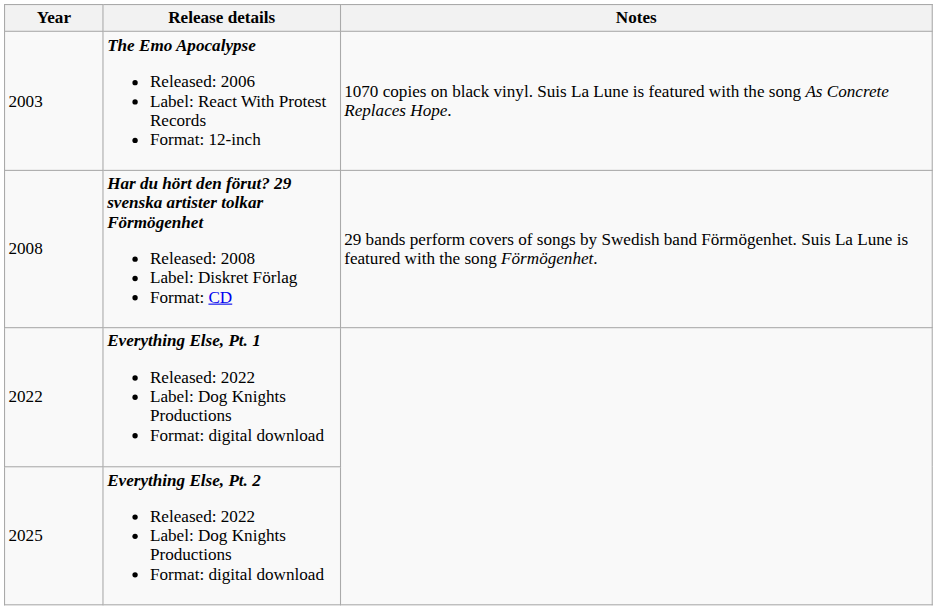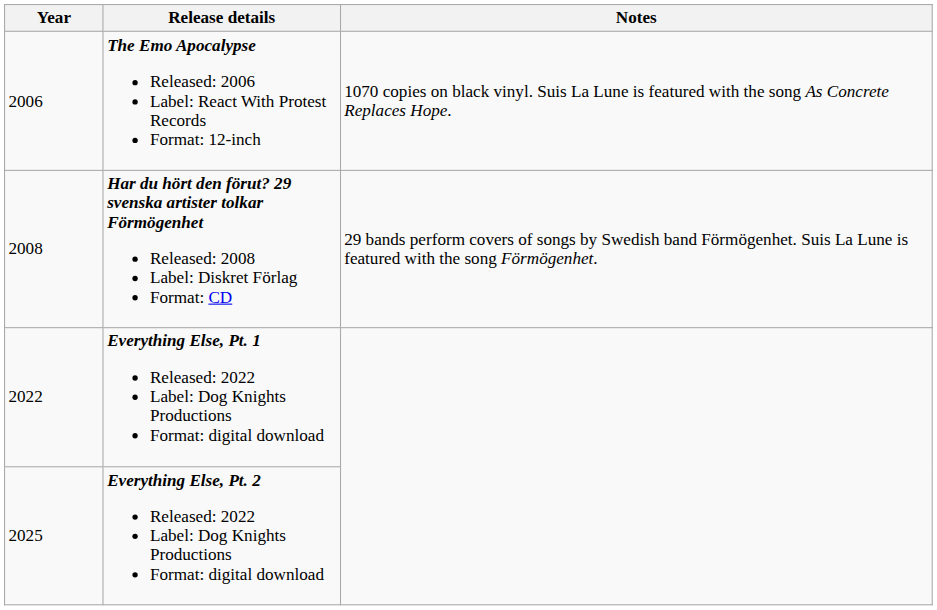row 2 | Year: 2003 -> 2006
